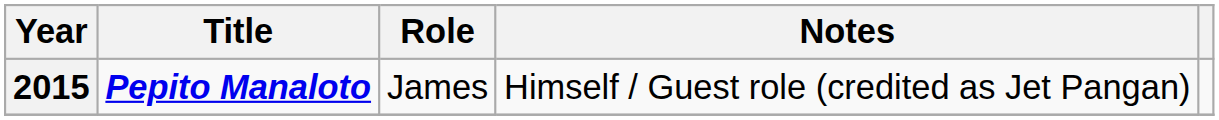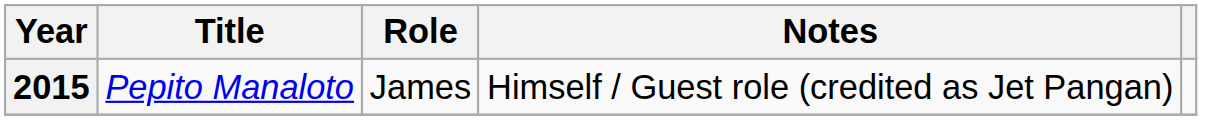2015 | Title: bold -> normal
